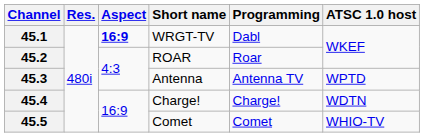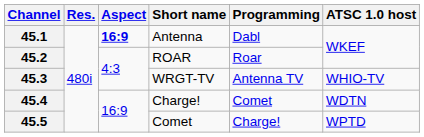45.1 | Short name: WRGT-TV -> Antenna
45.3 | Short name: Antenna -> WRGT-TV
45.3 | ATSC 1.0 host: WPTD -> WHIO-TV
45.4 | Programming: Charge! -> Comet
45.5 | Programming: Comet -> Charge!
45.5 | ATSC 1.0 host: WHIO-TV -> WPTD
